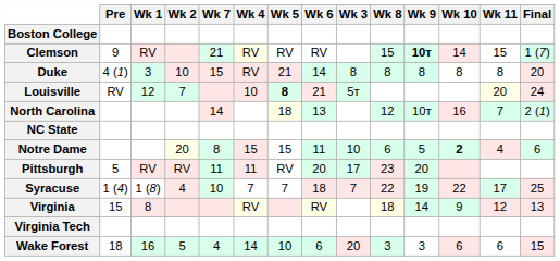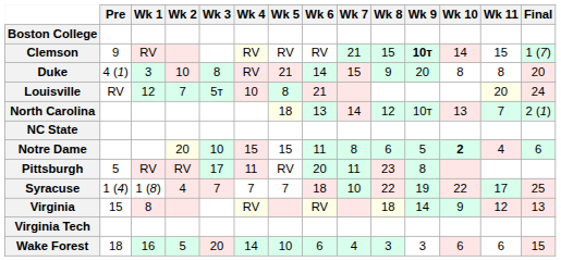columns swapped: Wk 3 <-> Wk 7
Duke | Wk 8: 8 -> 9
Duke | Wk 9: 8 -> 20
Louisville | Wk 5: bold -> normal
North Carolina | Wk 10: 16 -> 13
Pittsburgh | Wk 9: 20 -> 8
